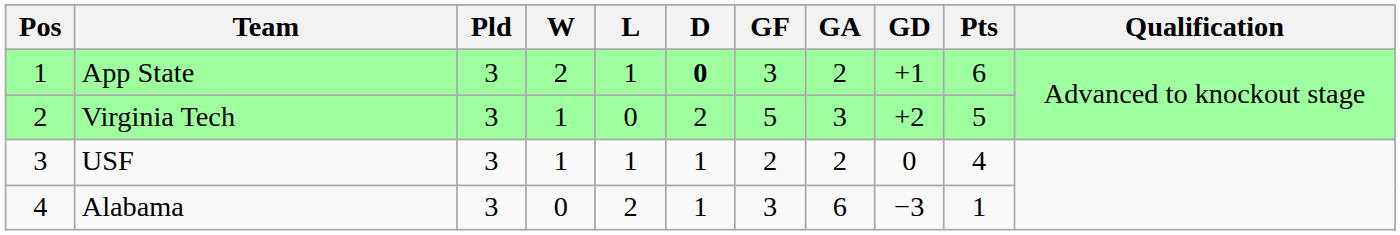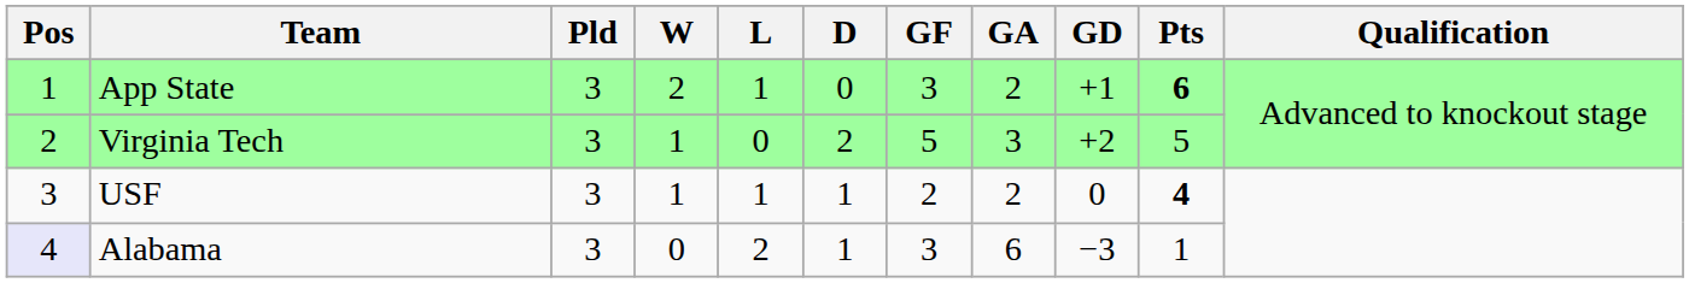App State | D: bold -> normal
App State | Pts: normal -> bold
USF | Pts: normal -> bold
Alabama | Pos: no background -> lavender background
